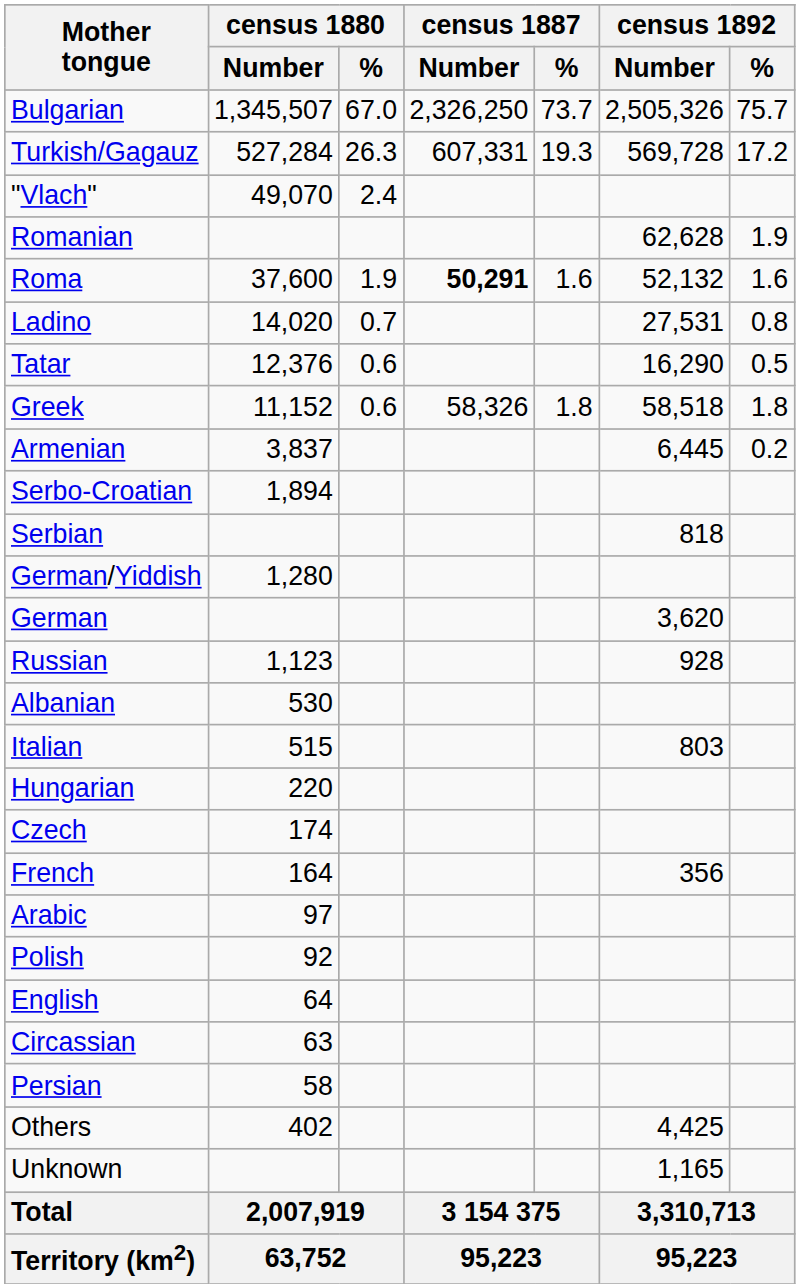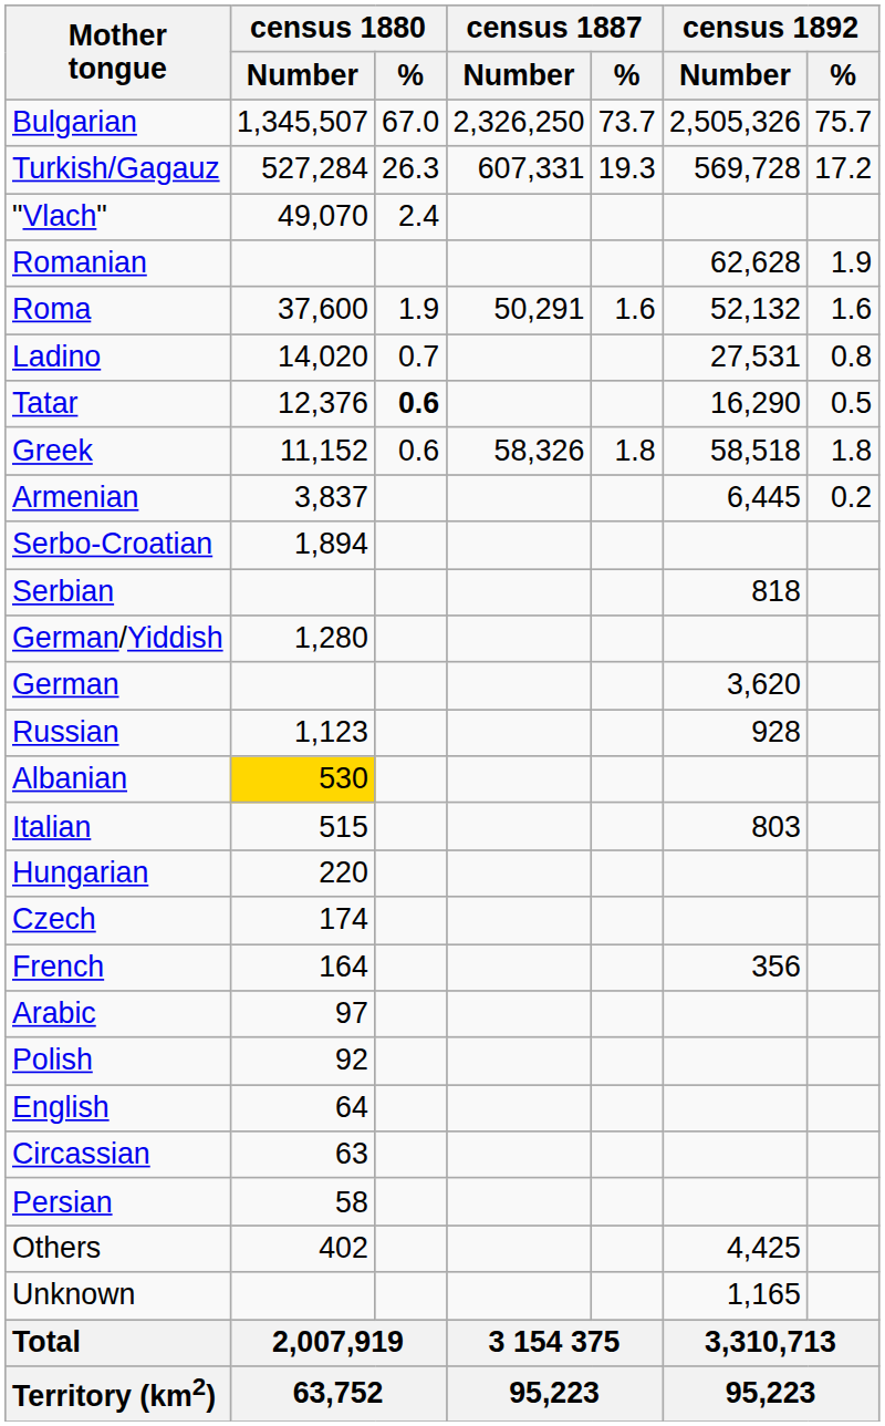Roma | census 1887 / Number: bold -> normal
Tatar | census 1880 / %: normal -> bold
Albanian | census 1880 / Number: no background -> gold background
